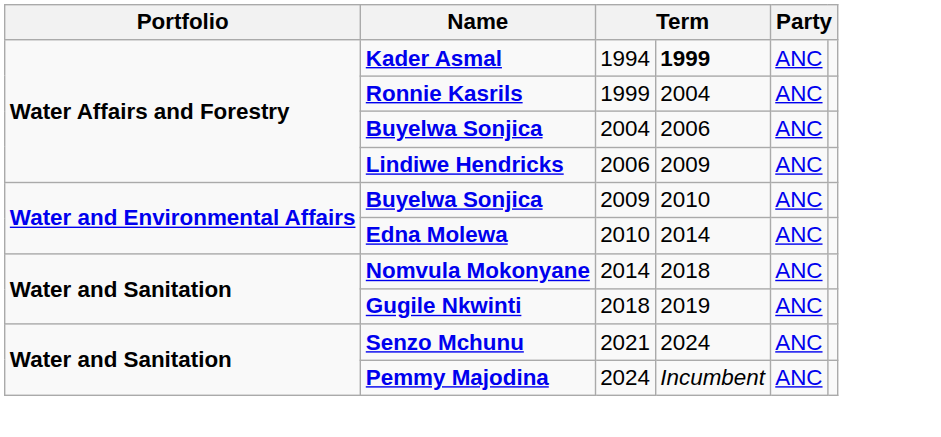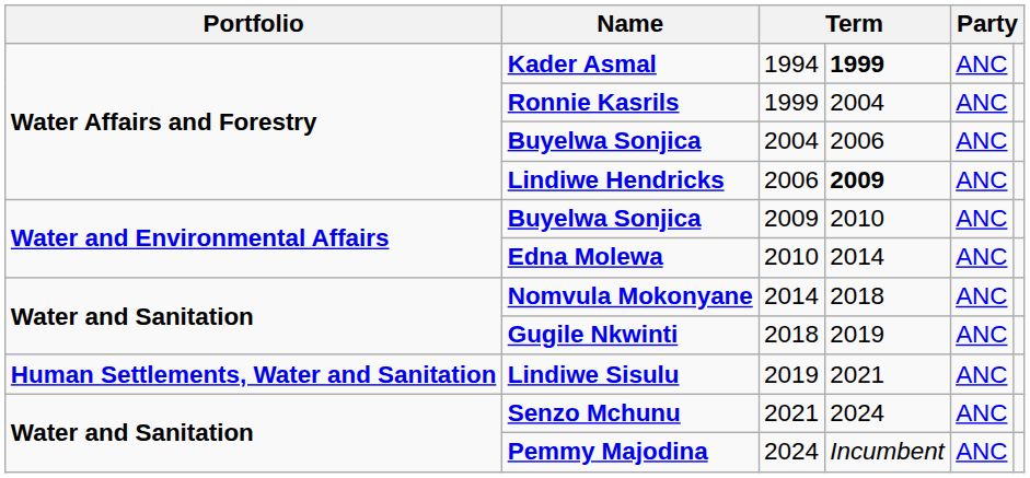Lindiwe Hendricks | column 4: normal -> bold
+ row: Human Settlements, Water and Sanitation | Lindiwe Sisulu | 2019 | 2021 | ANC
